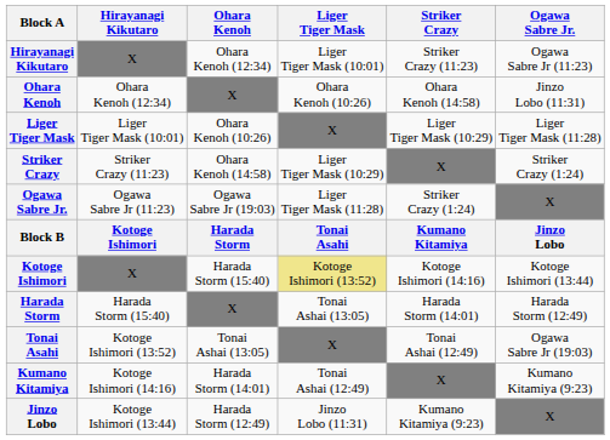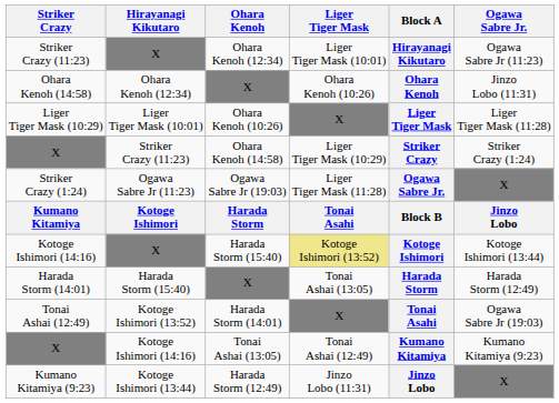columns swapped: Block A <-> Striker Crazy
row 10 | Ohara Kenoh: Tonai Ashai (13:05) -> Harada Storm (14:01)
row 11 | Ohara Kenoh: Harada Storm (14:01) -> Tonai Ashai (13:05)
